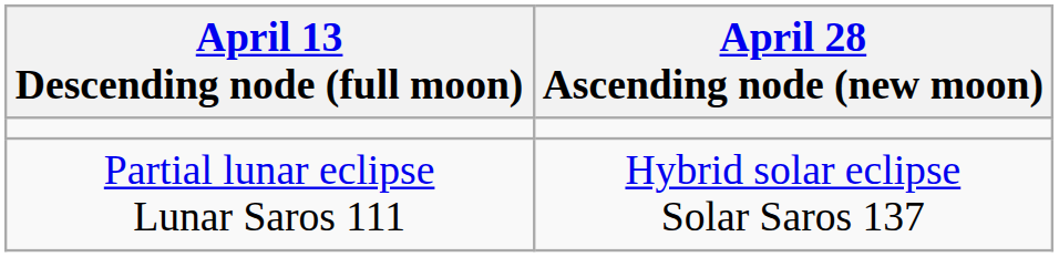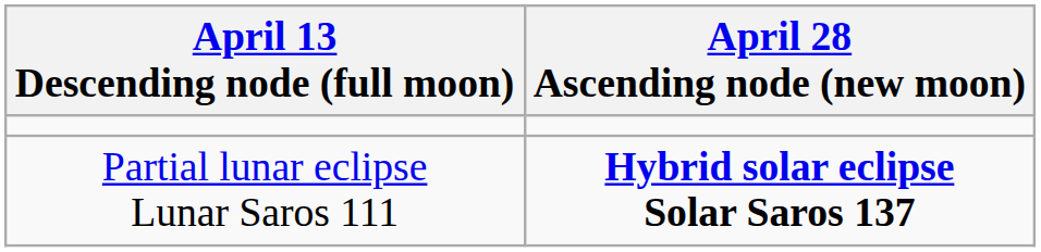Partial lunar eclipse Lunar Saros 111 | April 28 Ascending node (new moon): normal -> bold
